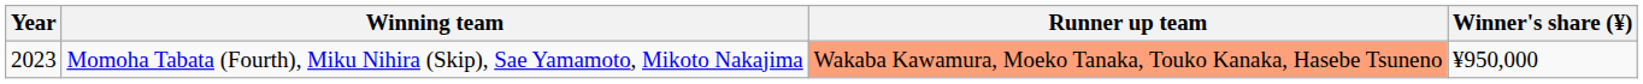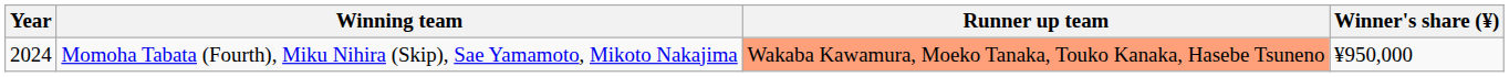row 2 | Year: 2023 -> 2024
